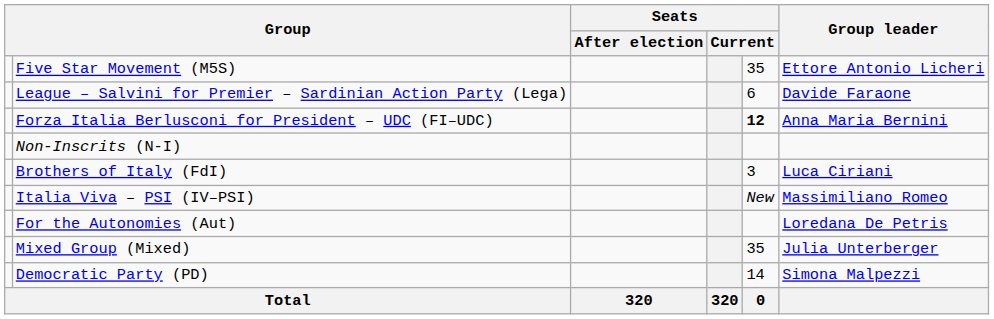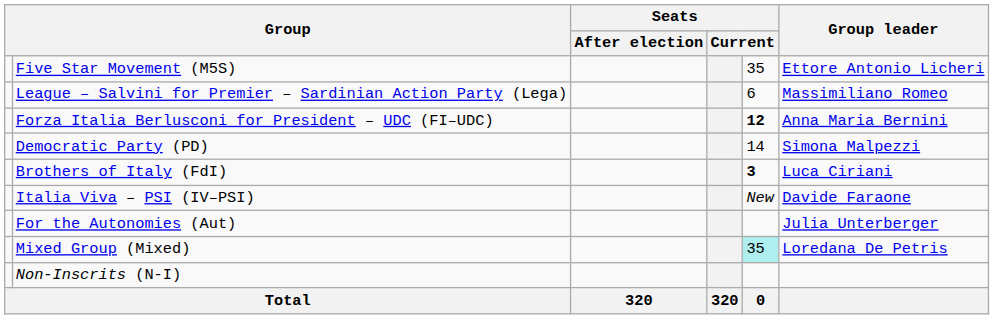League – Salvini for Premier – Sardinian Action Party (Lega) | Group leader: Davide Faraone -> Massimiliano Romeo
rows swapped: Democratic Party (PD) <-> Non-Inscrits (N-I)
Brothers of Italy (FdI) | column 5: normal -> bold
Italia Viva – PSI (IV–PSI) | Group leader: Massimiliano Romeo -> Davide Faraone
For the Autonomies (Aut) | Group leader: Loredana De Petris -> Julia Unterberger
Mixed Group (Mixed) | column 5: no background -> paleturquoise background
Mixed Group (Mixed) | Group leader: Julia Unterberger -> Loredana De Petris
